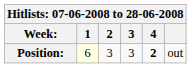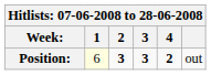Position: | 2: normal -> bold
Position: | 3: normal -> bold
